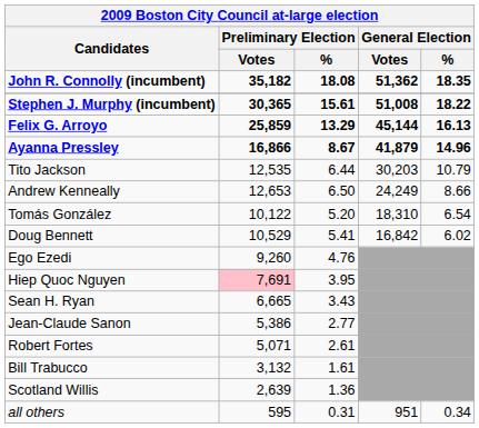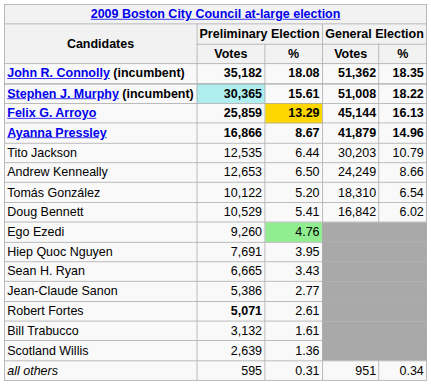Stephen J. Murphy (incumbent) | Preliminary Election / Votes: no background -> paleturquoise background
Felix G. Arroyo | Preliminary Election / %: no background -> gold background
Ego Ezedi | Preliminary Election / %: no background -> lightgreen background
Hiep Quoc Nguyen | Preliminary Election / Votes: pink background -> no background
Robert Fortes | Preliminary Election / Votes: normal -> bold
